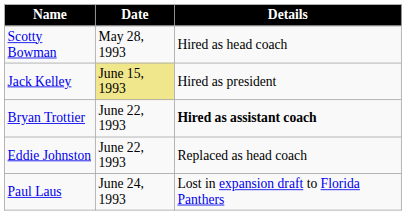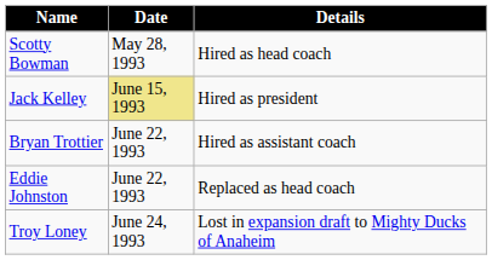Bryan Trottier | Details: bold -> normal
- row: Paul Laus | June 24, 1993 | Lost in expansion draft to Florida Panthers
+ row: Troy Loney | June 24, 1993 | Lost in expansion draft to Mighty Ducks of Anaheim
